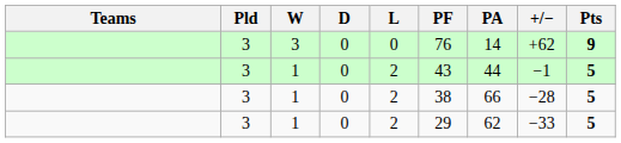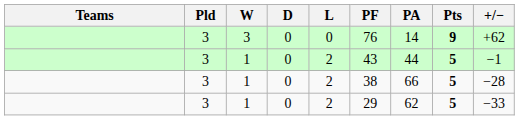columns swapped: +/− <-> Pts
